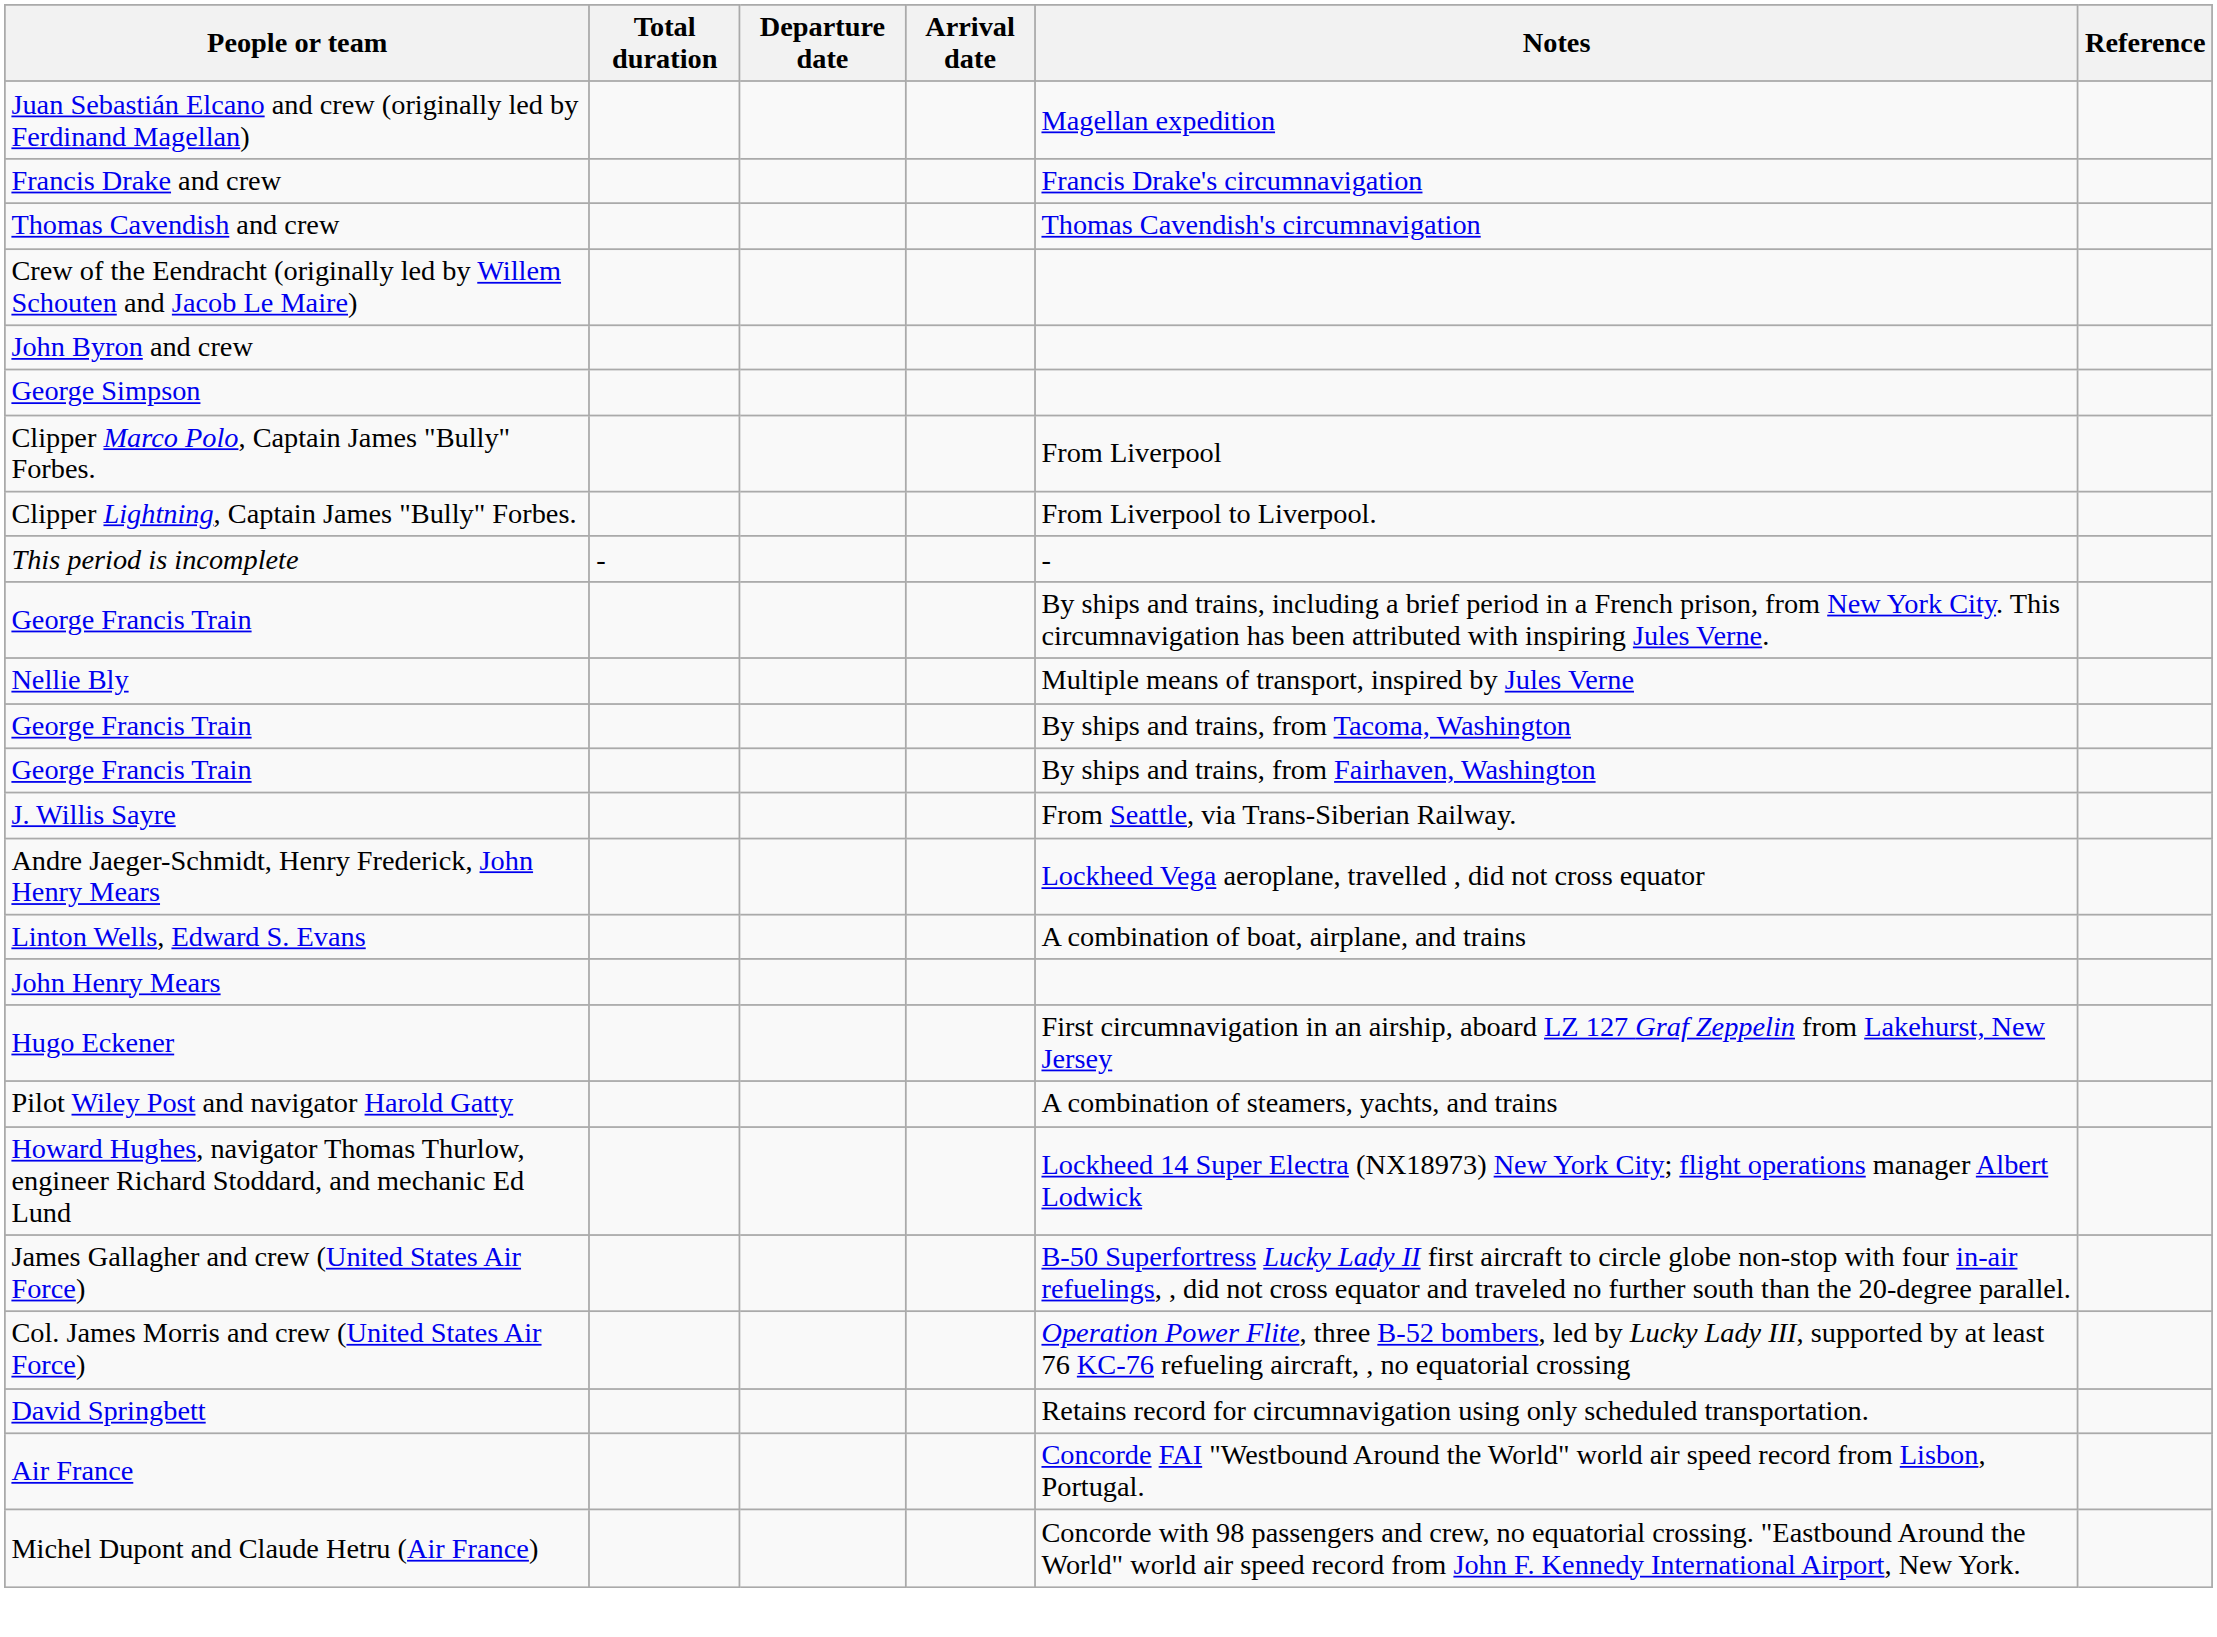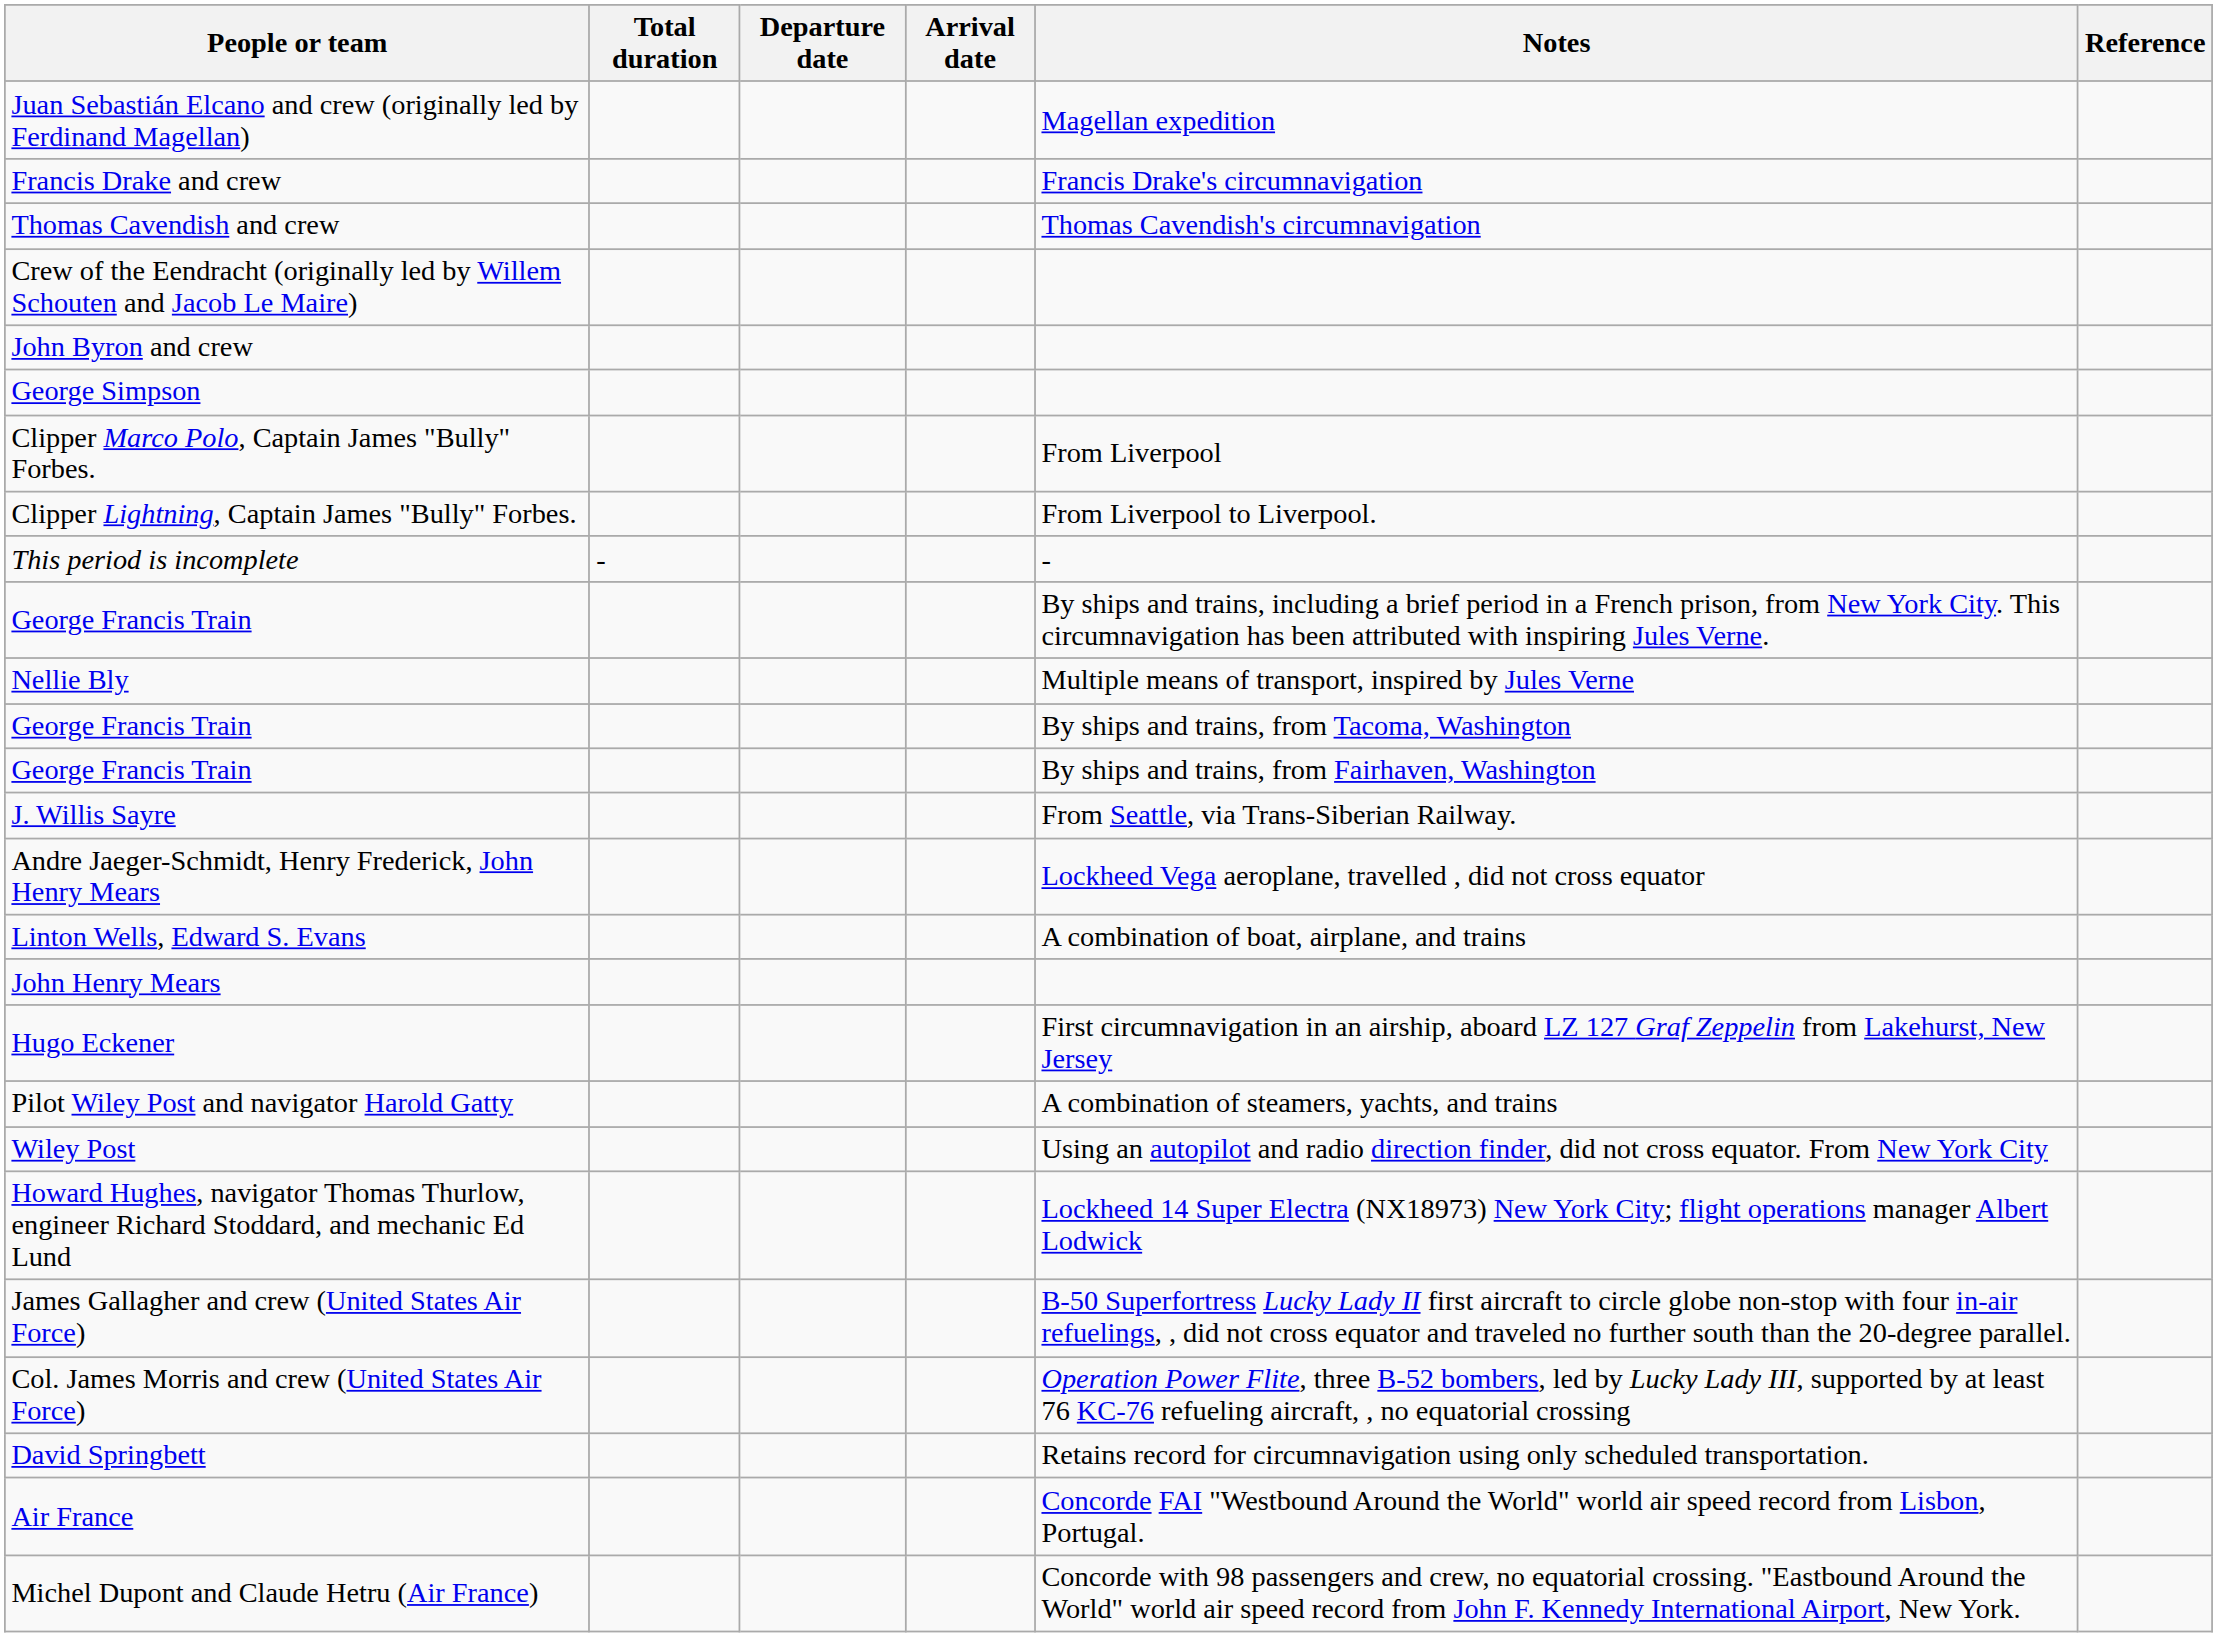+ row: Wiley Post | Using an autopilot and radio direction finder, did not cross equator. From New York City
